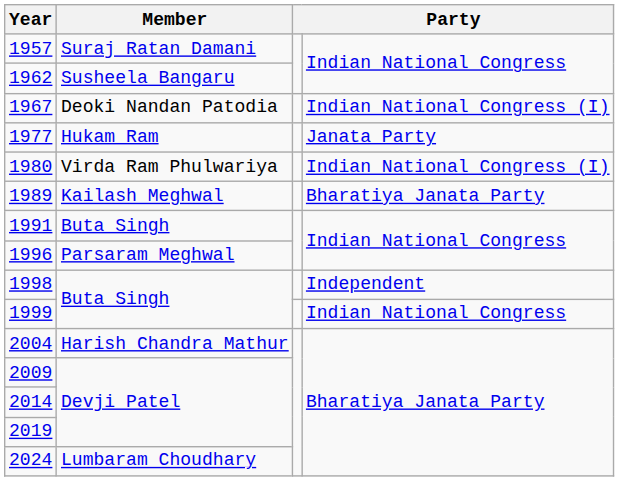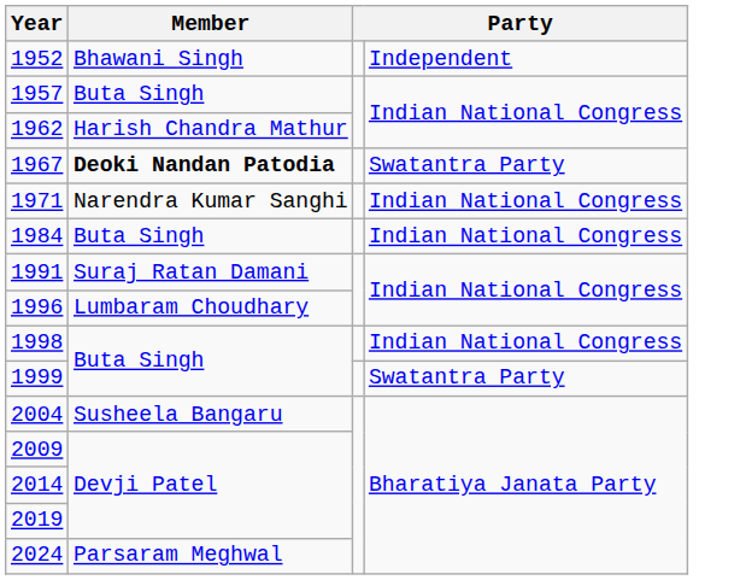+ row: 1952 | Bhawani Singh | Independent
1957 | Member: Suraj Ratan Damani -> Buta Singh
1962 | Member: Susheela Bangaru -> Harish Chandra Mathur
1967 | Member: normal -> bold
1967 | column 4: Indian National Congress (I) -> Swatantra Party
+ row: 1971 | Narendra Kumar Sanghi | Indian National Congress
- row: 1977 | Hukam Ram | Janata Party
- row: 1980 | Virda Ram Phulwariya | Indian National Congress (I)
+ row: 1984 | Buta Singh | Indian National Congress
- row: 1989 | Kailash Meghwal | Bharatiya Janata Party
1991 | Member: Buta Singh -> Suraj Ratan Damani
1996 | Member: Parsaram Meghwal -> Lumbaram Choudhary
1998 | column 4: Independent -> Indian National Congress
1999 | column 4: Indian National Congress -> Swatantra Party
2004 | Member: Harish Chandra Mathur -> Susheela Bangaru
2024 | Member: Lumbaram Choudhary -> Parsaram Meghwal
